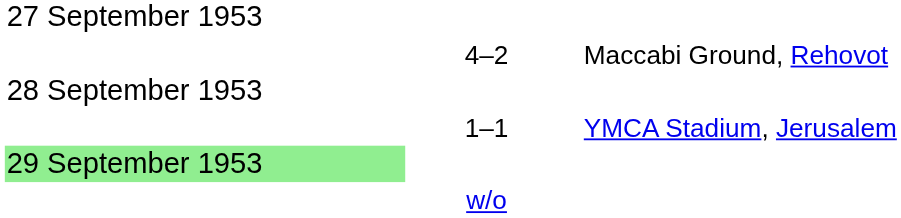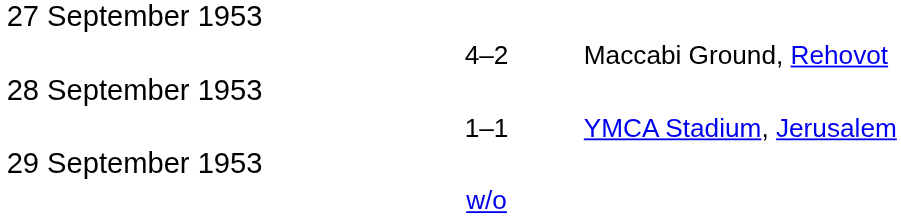29 September 1953 | column 1: lightgreen background -> no background
